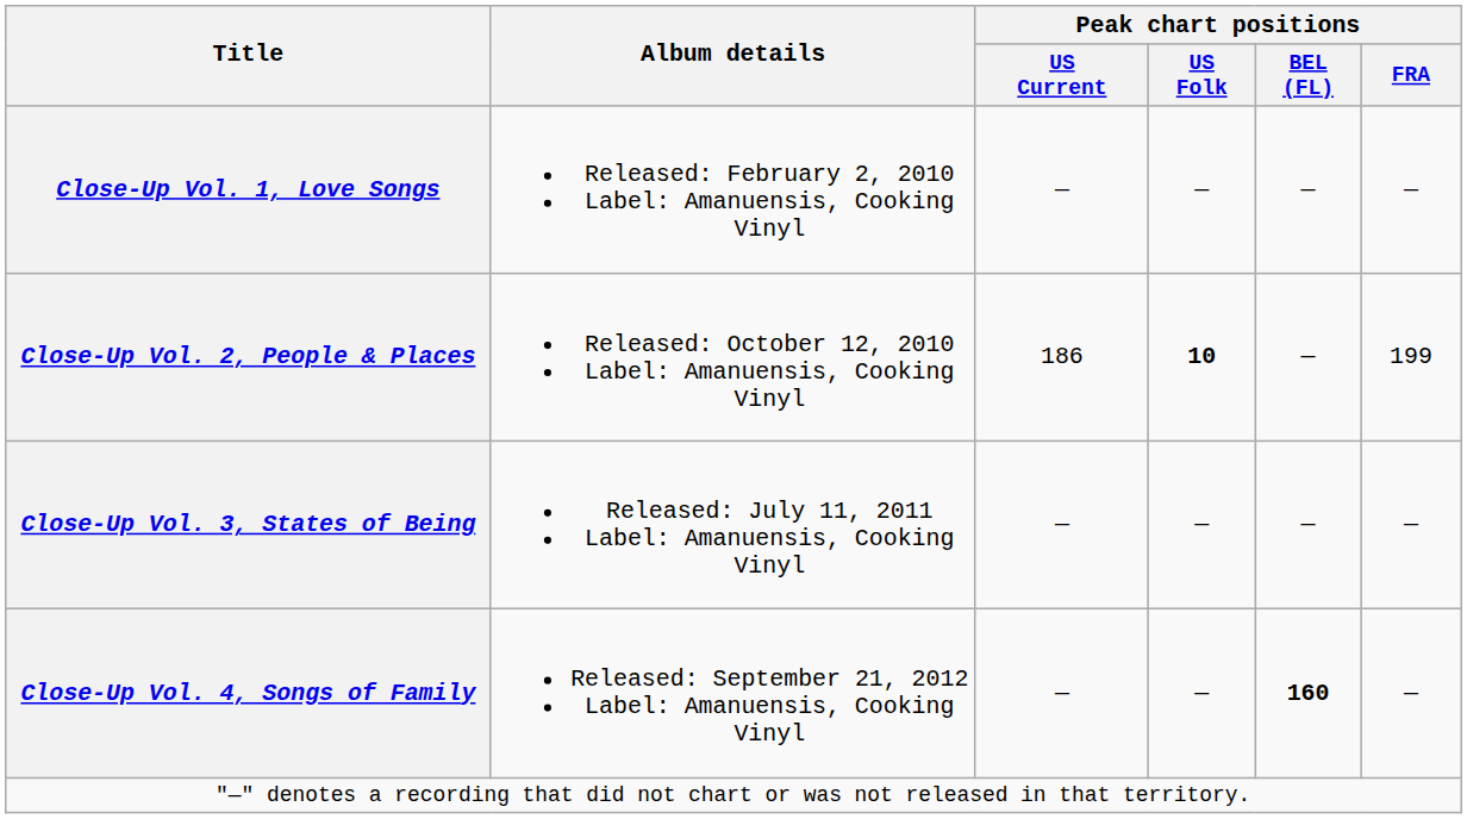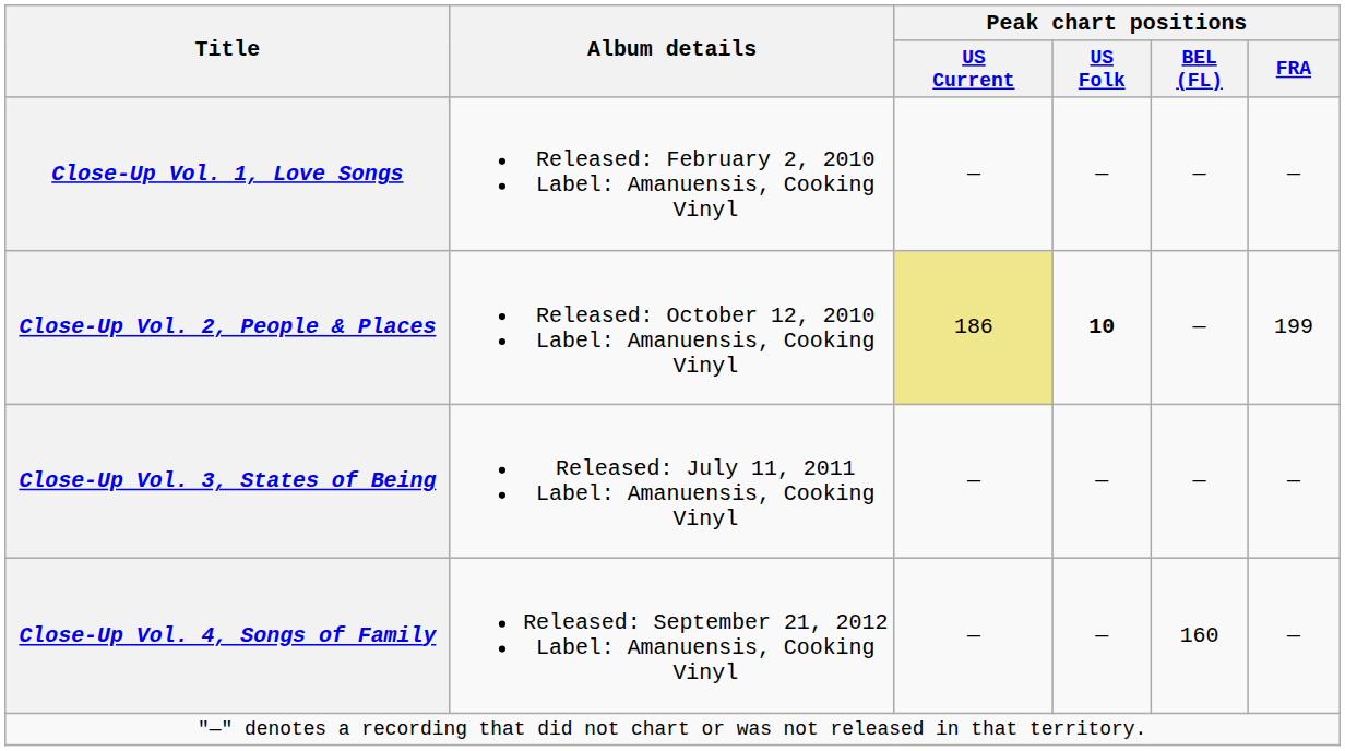Close-Up Vol. 2, People & Places | Peak chart positions / US Current: no background -> khaki background
Close-Up Vol. 4, Songs of Family | Peak chart positions / BEL (FL): bold -> normal
